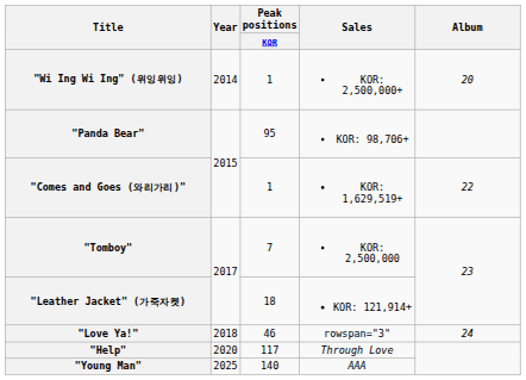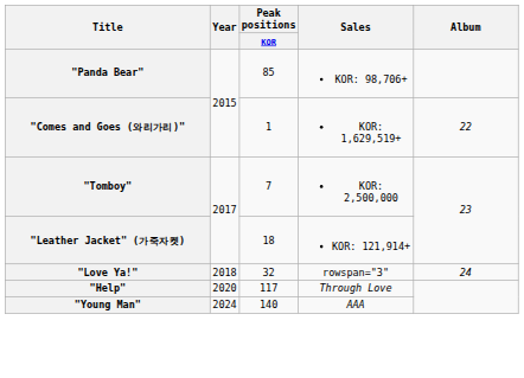- row: "Wi Ing Wi Ing" (위잉위잉) | 2014 | 1 | KOR: 2,500,000+ | 20
"Panda Bear" | Peak positions / KOR: 95 -> 85
"Love Ya!" | Peak positions / KOR: 46 -> 32
"Young Man" | Year: 2025 -> 2024
